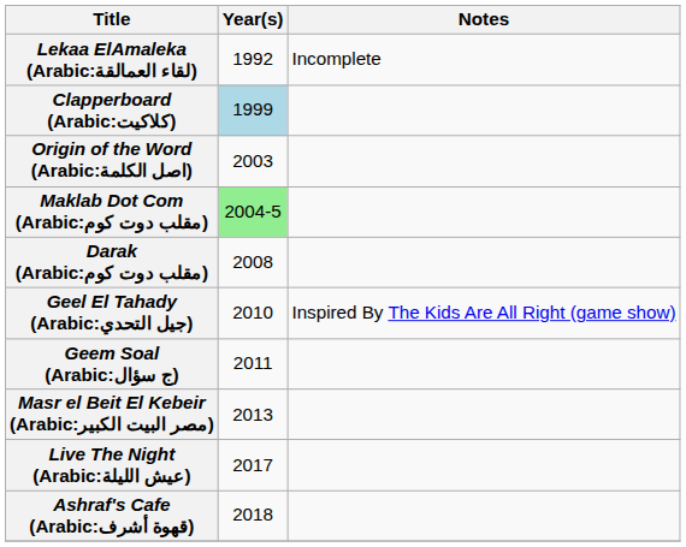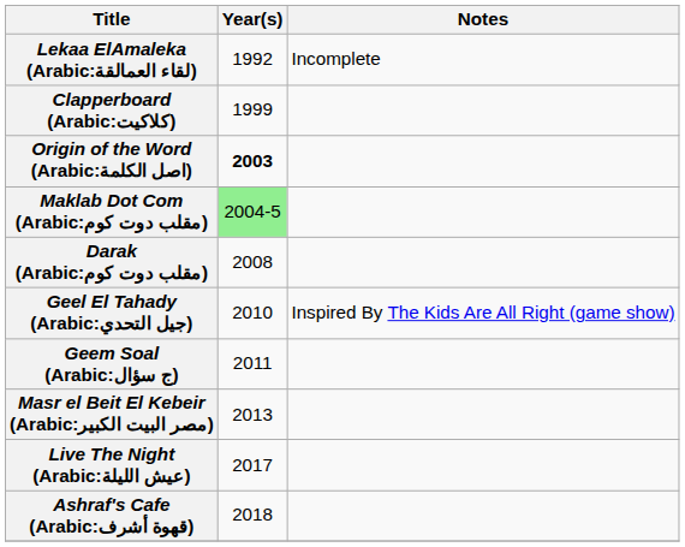Clapperboard (Arabic:كلاكيت) | Year(s): lightblue background -> no background
Origin of the Word (Arabic:اصل الكلمة) | Year(s): normal -> bold
